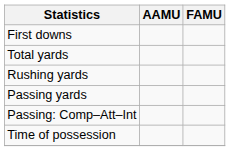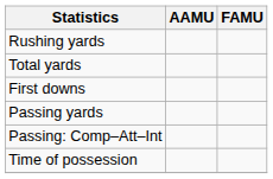rows swapped: First downs <-> Rushing yards
